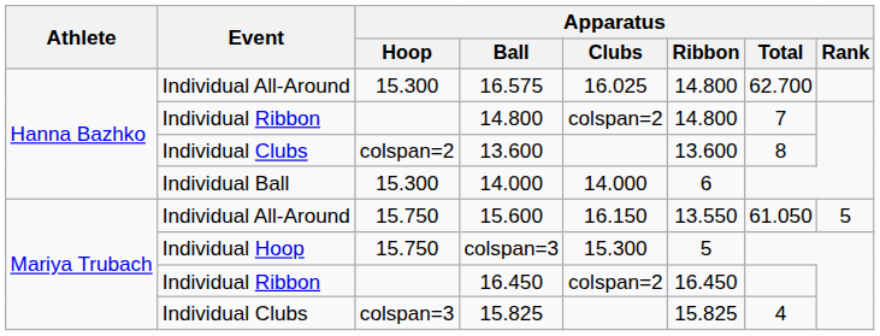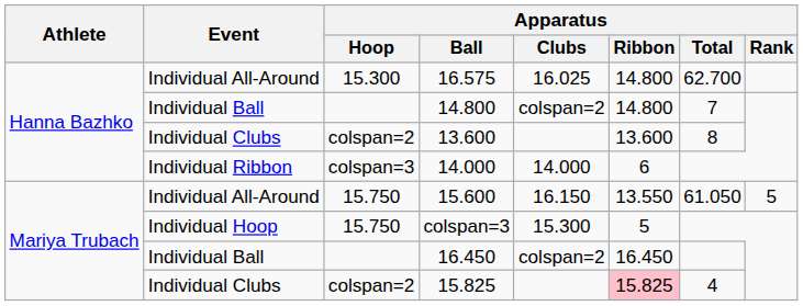row 4 | Event: Individual Ribbon -> Individual Ball
row 6 | Event: Individual Ball -> Individual Ribbon
row 6 | Apparatus / Hoop: 15.300 -> colspan=3
row 9 | Event: Individual Ribbon -> Individual Ball
row 10 | Apparatus / Hoop: colspan=3 -> colspan=2
row 10 | Apparatus / Ribbon: no background -> pink background
